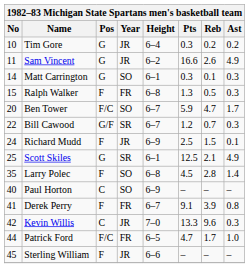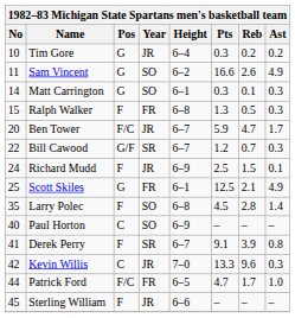Sam Vincent | Year: JR -> SO
Ben Tower | Year: SO -> JR
Scott Skiles | Year: SR -> FR
Derek Perry | Year: FR -> SR
